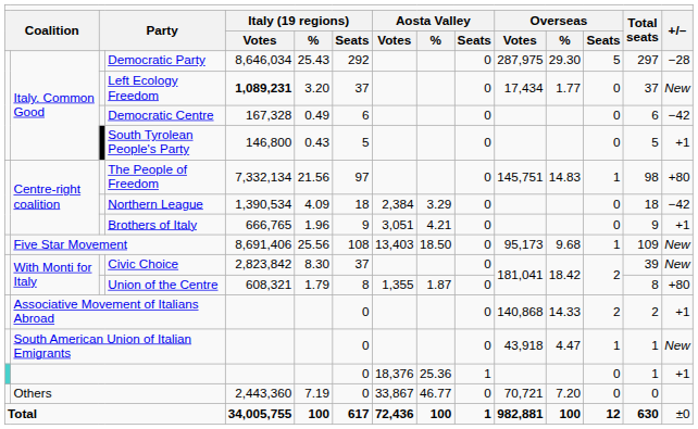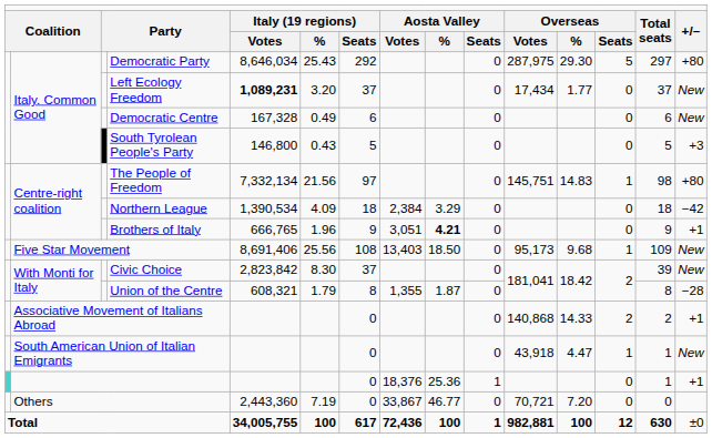Democratic Party | column 15: −28 -> +80
Democratic Centre | column 15: −42 -> New
South Tyrolean People's Party | column 15: +1 -> +3
Brothers of Italy | column 9: normal -> bold
Union of the Centre | column 15: +80 -> −28
